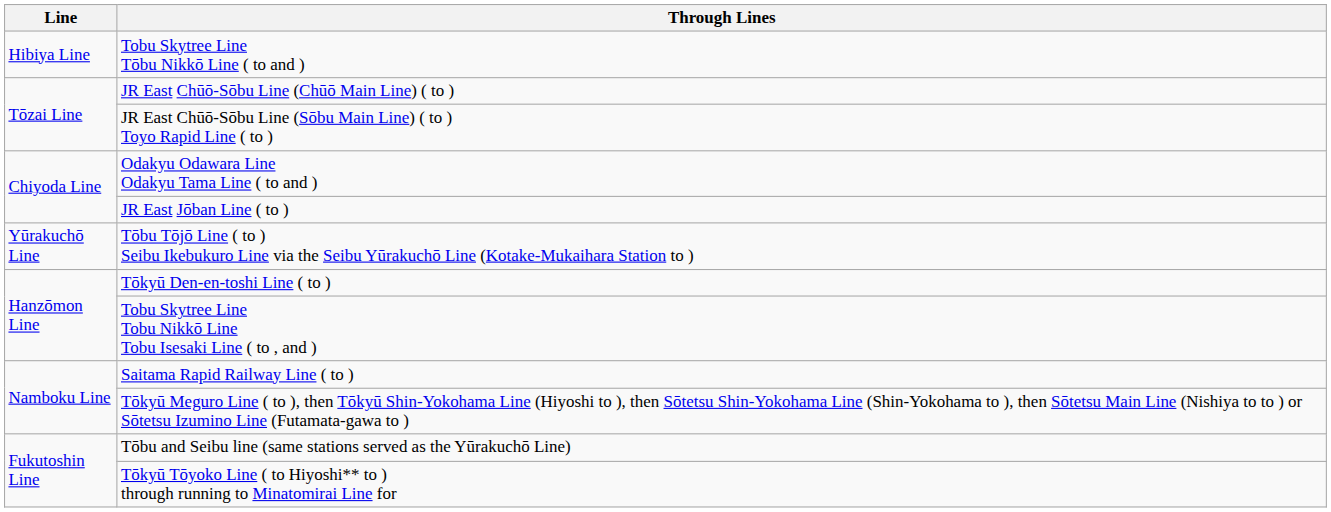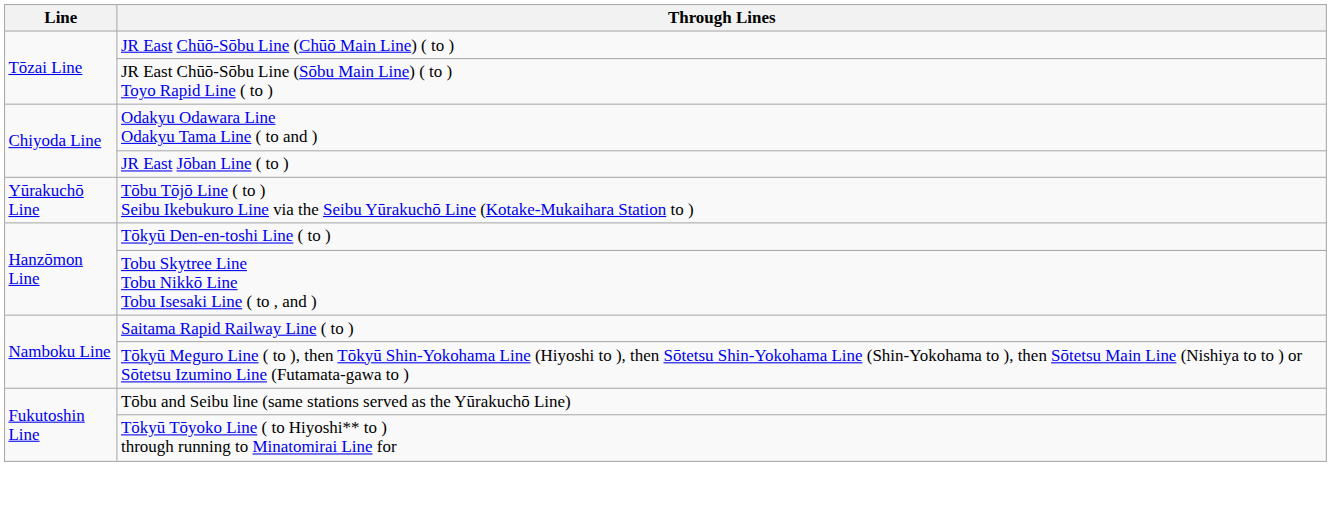- row: Hibiya Line | Tobu Skytree Line Tōbu Nikkō Line ( to and )
